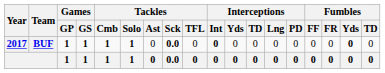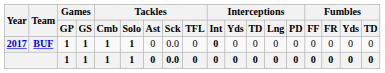BUF | Tackles / Sck: bold -> normal
BUF | Fumbles / Yds: bold -> normal
